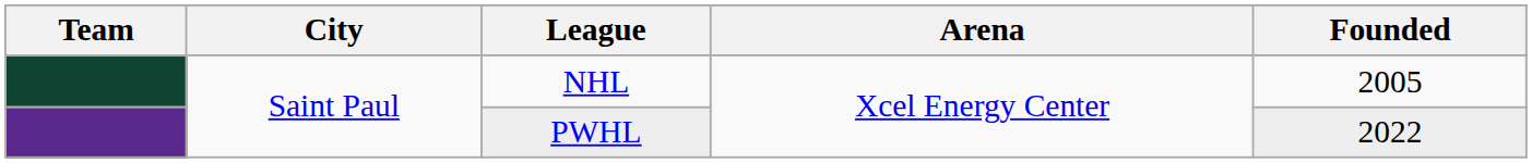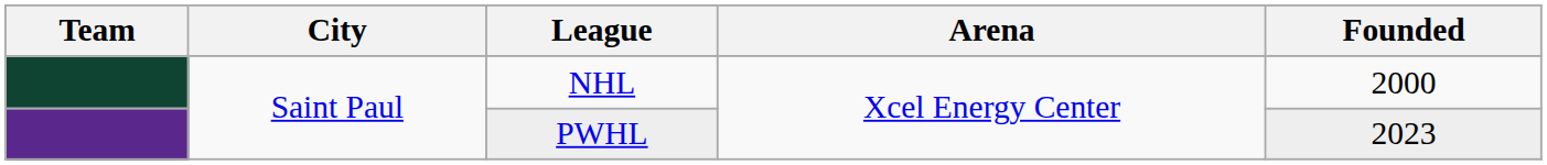NHL | Founded: 2005 -> 2000
PWHL | Founded: 2022 -> 2023
